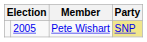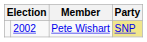Pete Wishart | column 2: 2005 -> 2002
